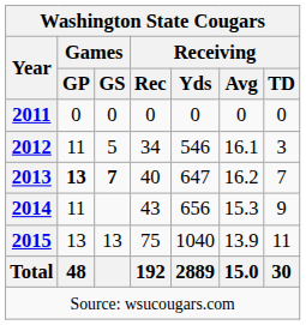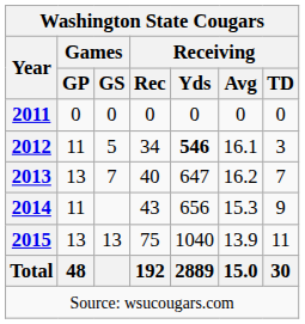2012 | Receiving / Yds: normal -> bold
2013 | Games / GP: bold -> normal
2013 | Games / GS: bold -> normal
